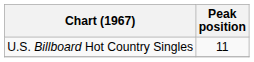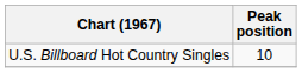U.S. Billboard Hot Country Singles | Peak position: 11 -> 10
